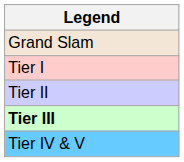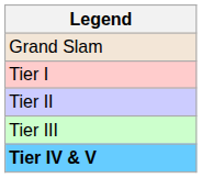row 5 | column 1: bold -> normal
row 6 | column 1: normal -> bold
